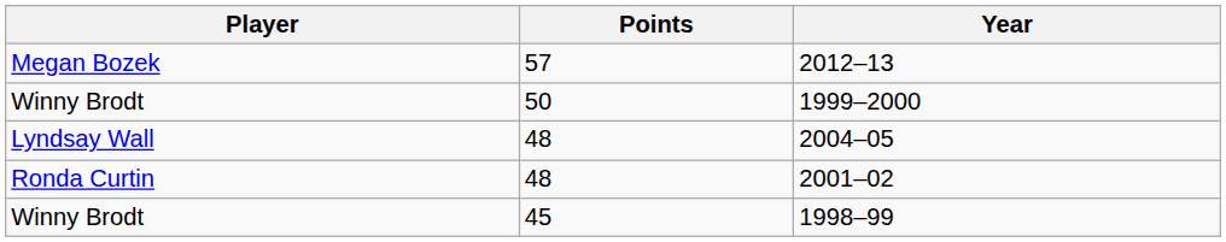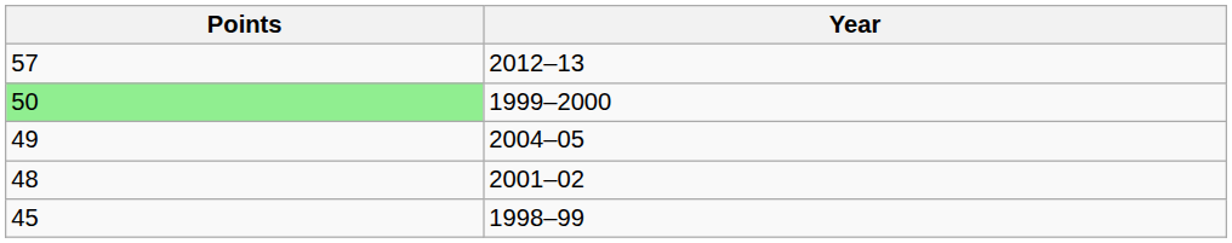- column: Player | Megan Bozek | Winny Brodt | Lyndsay Wall | Ronda Curtin | Winny Brodt
1999–2000 | Points: no background -> lightgreen background
2004–05 | Points: 48 -> 49
